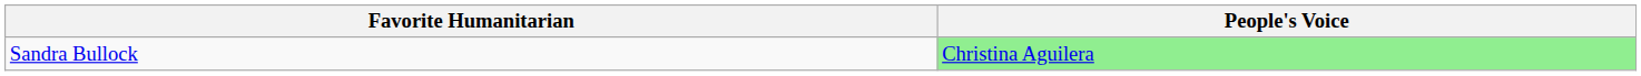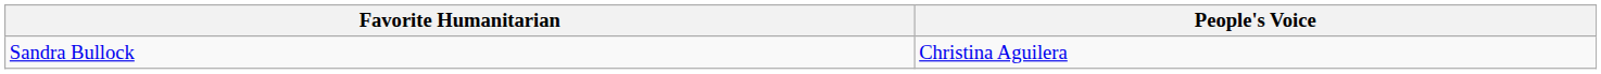Sandra Bullock | People's Voice: lightgreen background -> no background
